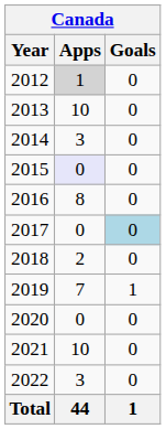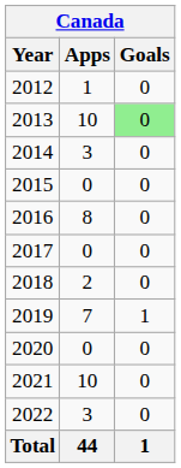2012 | Apps: lightgrey background -> no background
2013 | Goals: no background -> lightgreen background
2015 | Apps: lavender background -> no background
2017 | Goals: lightblue background -> no background
